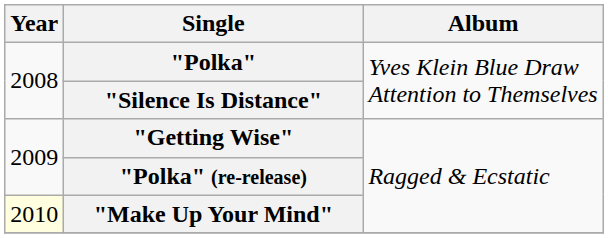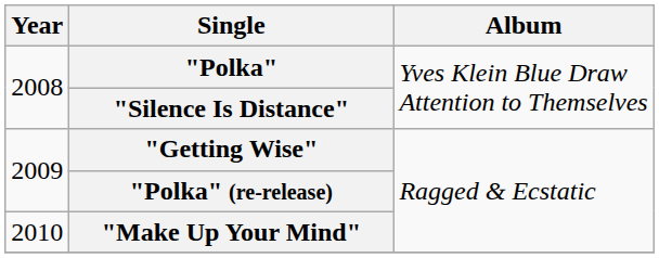"Make Up Your Mind" | Year: lightyellow background -> no background
